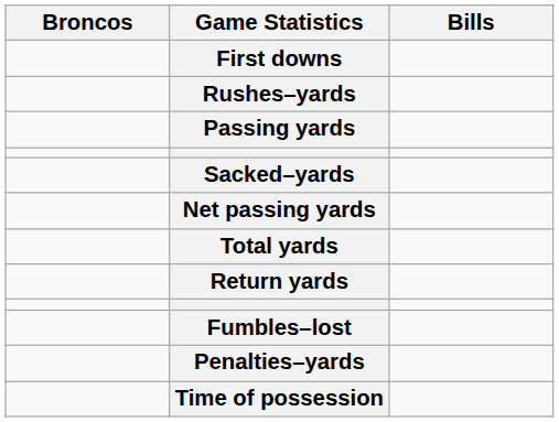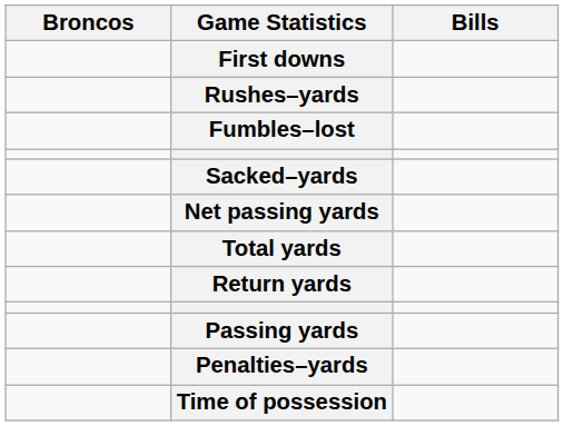rows swapped: Passing yards <-> Fumbles–lost
